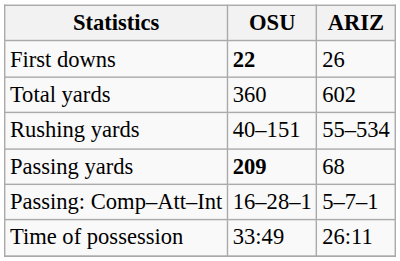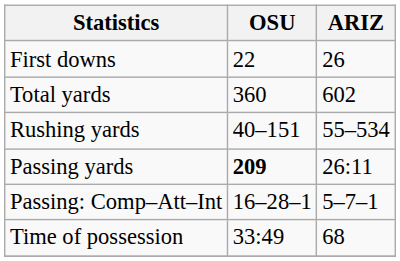First downs | OSU: bold -> normal
Passing yards | ARIZ: 68 -> 26:11
Time of possession | ARIZ: 26:11 -> 68
